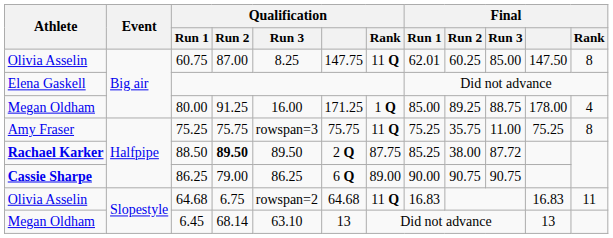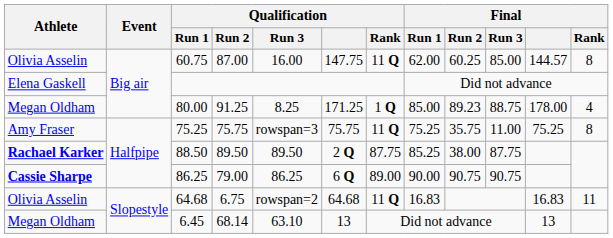60.75 | Qualification / Run 3: 8.25 -> 16.00
60.75 | Final / Run 1: 62.01 -> 62.00
60.75 | Final: 147.50 -> 144.57
80.00 | Qualification / Run 3: 16.00 -> 8.25
80.00 | Final / Run 2: 89.25 -> 89.23
88.50 | Qualification / Run 2: bold -> normal
88.50 | Final / Run 3: 87.72 -> 87.75
